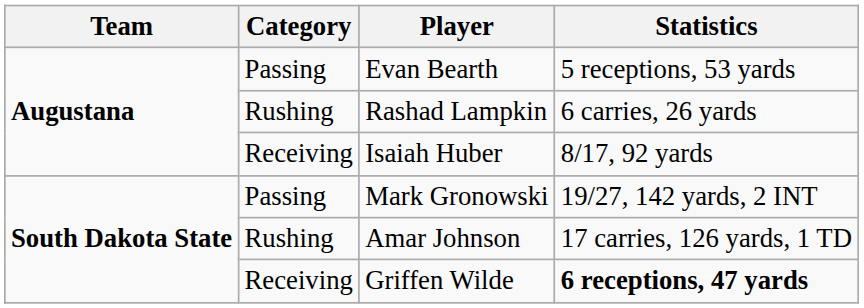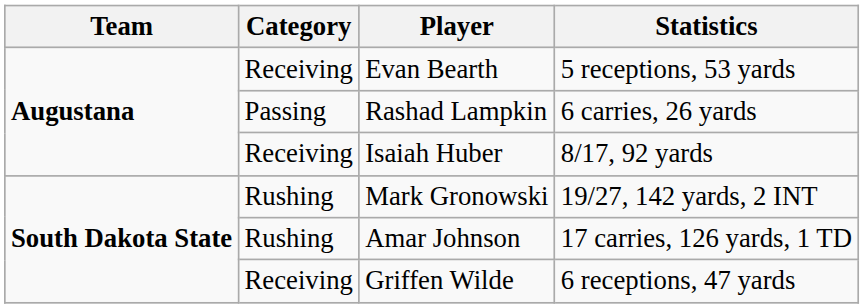Evan Bearth | Category: Passing -> Receiving
Rashad Lampkin | Category: Rushing -> Passing
Mark Gronowski | Category: Passing -> Rushing
Griffen Wilde | Statistics: bold -> normal
